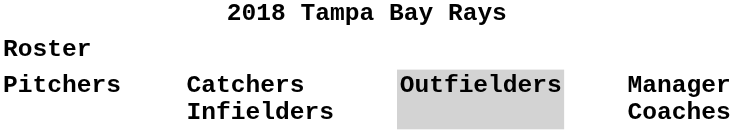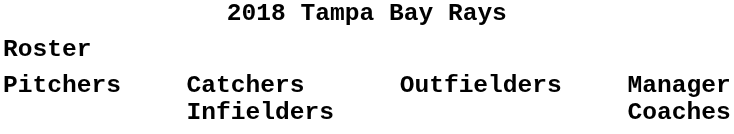Pitchers | column 3: lightgrey background -> no background
